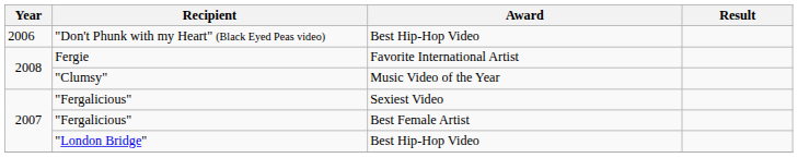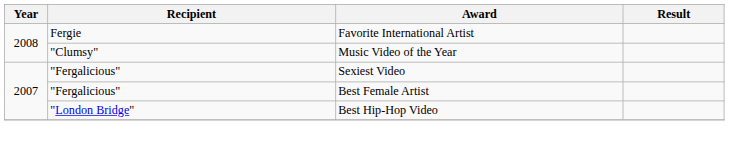- row: 2006 | "Don't Phunk with my Heart" (Black Eyed Peas video) | Best Hip-Hop Video
